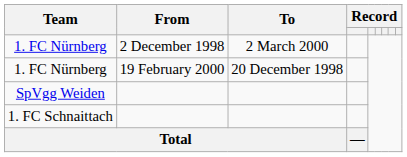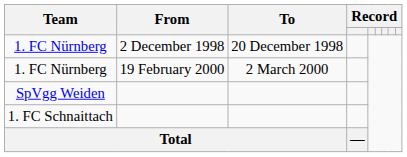1. FC Nürnberg / 2 December 1998 | To: 2 March 2000 -> 20 December 1998
1. FC Nürnberg / 19 February 2000 | To: 20 December 1998 -> 2 March 2000
